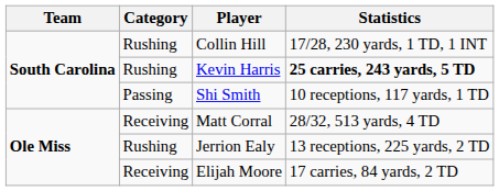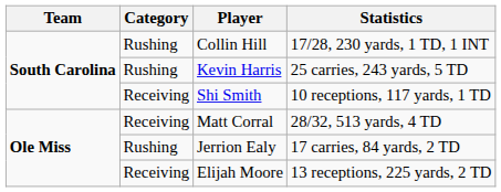Kevin Harris | Statistics: bold -> normal
Shi Smith | Category: Passing -> Receiving
Jerrion Ealy | Statistics: 13 receptions, 225 yards, 2 TD -> 17 carries, 84 yards, 2 TD
Elijah Moore | Statistics: 17 carries, 84 yards, 2 TD -> 13 receptions, 225 yards, 2 TD
